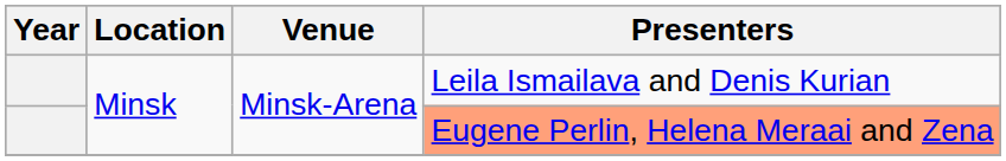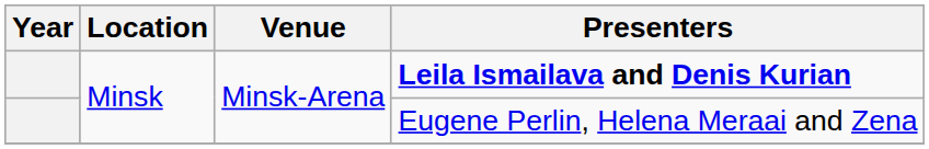Leila Ismailava and Denis Kurian | Presenters: normal -> bold
Eugene Perlin, Helena Meraai and Zena | Presenters: lightsalmon background -> no background
